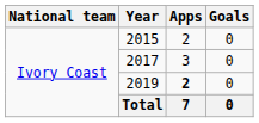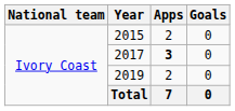2017 | Apps: normal -> bold
2019 | Apps: bold -> normal
